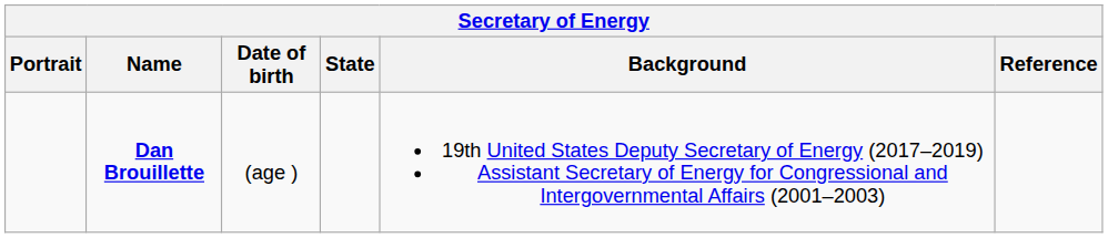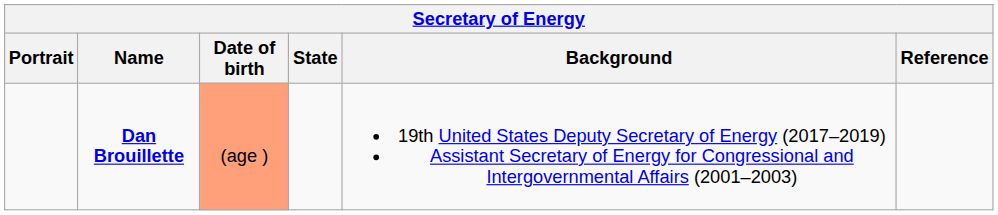Dan Brouillette | Date of birth: no background -> lightsalmon background
